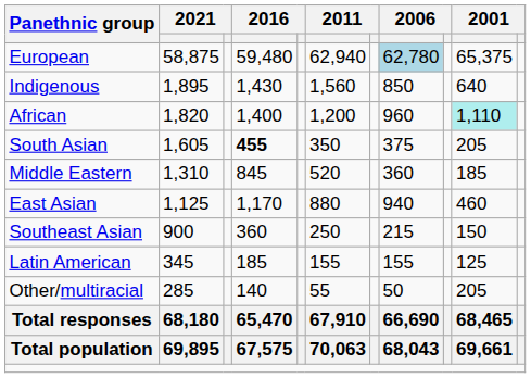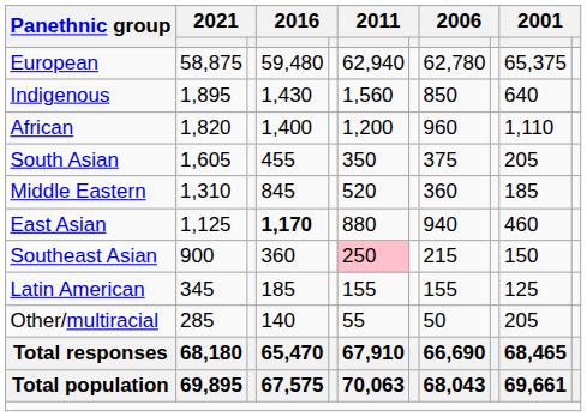European | column 8: lightblue background -> no background
African | column 10: paleturquoise background -> no background
South Asian | column 4: bold -> normal
East Asian | column 4: normal -> bold
Southeast Asian | column 6: no background -> pink background
